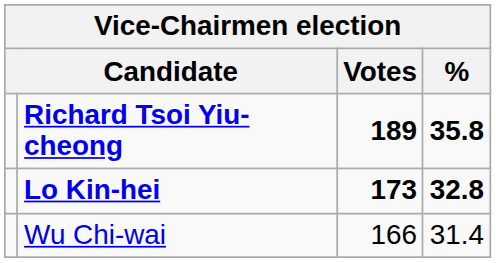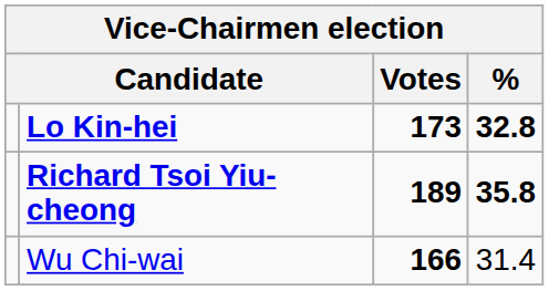rows swapped: Richard Tsoi Yiu-cheong <-> Lo Kin-hei
Wu Chi-wai | Votes: normal -> bold
